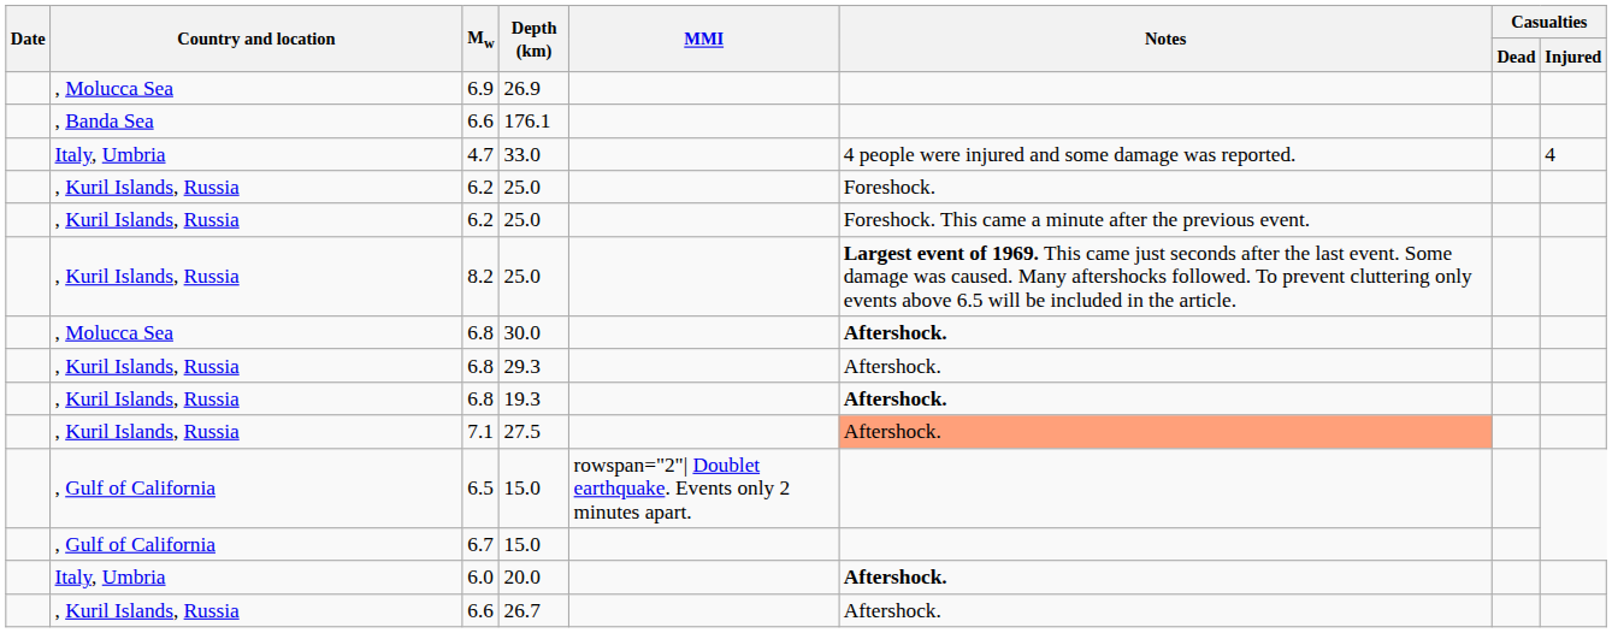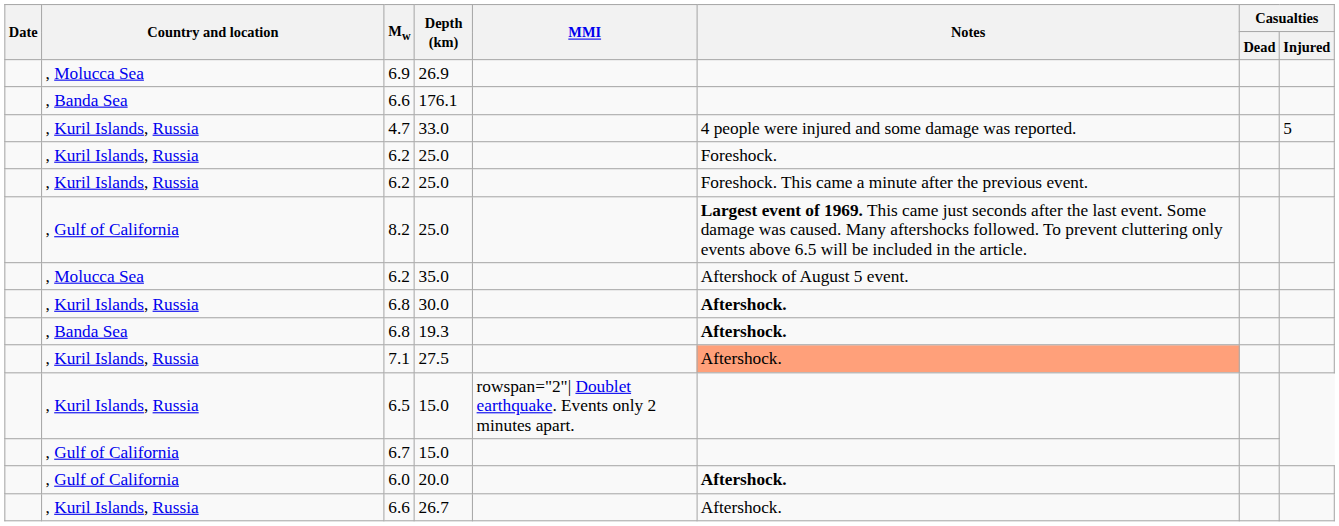33.0 | Country and location: Italy, Umbria -> , Kuril Islands, Russia
33.0 | Casualties / Injured: 4 -> 5
8.2 / 25.0 | Country and location: , Kuril Islands, Russia -> , Gulf of California
+ row: , Molucca Sea | 6.2 | 35.0 | Aftershock of August 5 event.
30.0 | Country and location: , Molucca Sea -> , Kuril Islands, Russia
- row: , Kuril Islands, Russia | 6.8 | 29.3 | Aftershock.
19.3 | Country and location: , Kuril Islands, Russia -> , Banda Sea
6.5 / 15.0 | Country and location: , Gulf of California -> , Kuril Islands, Russia
20.0 | Country and location: Italy, Umbria -> , Gulf of California
